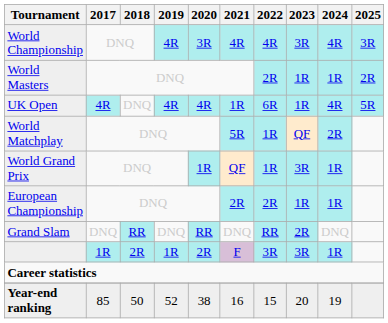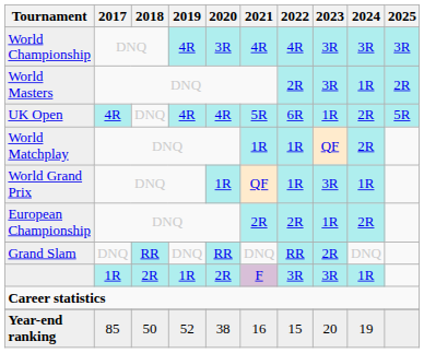World Championship | 2024: 4R -> 3R
World Masters | 2023: 1R -> 3R
UK Open | 2021: 1R -> 5R
UK Open | 2024: 4R -> 2R
World Matchplay | 2021: 5R -> 1R
European Championship | 2024: 1R -> 2R
